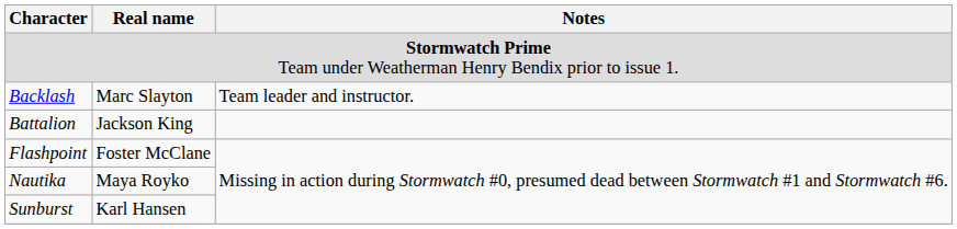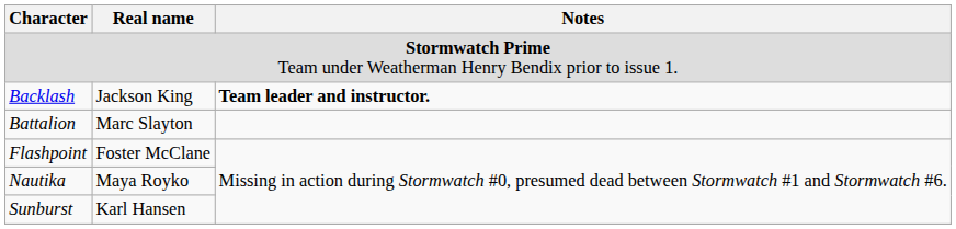Backlash | Real name: Marc Slayton -> Jackson King
Backlash | Notes: normal -> bold
Battalion | Real name: Jackson King -> Marc Slayton
